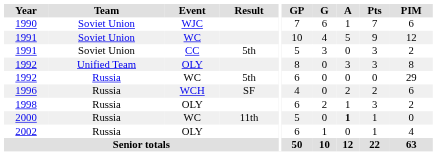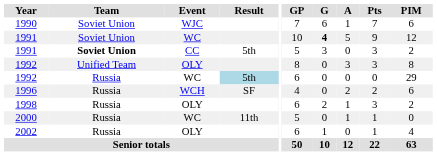1991 / WC | G: normal -> bold
1991 / CC | Team: normal -> bold
1992 / WC | Result: no background -> lightblue background
2000 | A: bold -> normal
